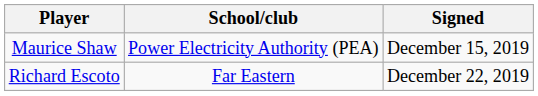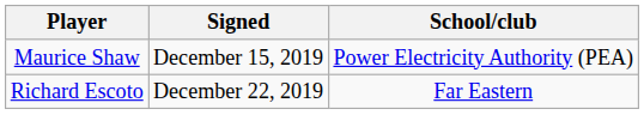columns swapped: Signed <-> School/club
